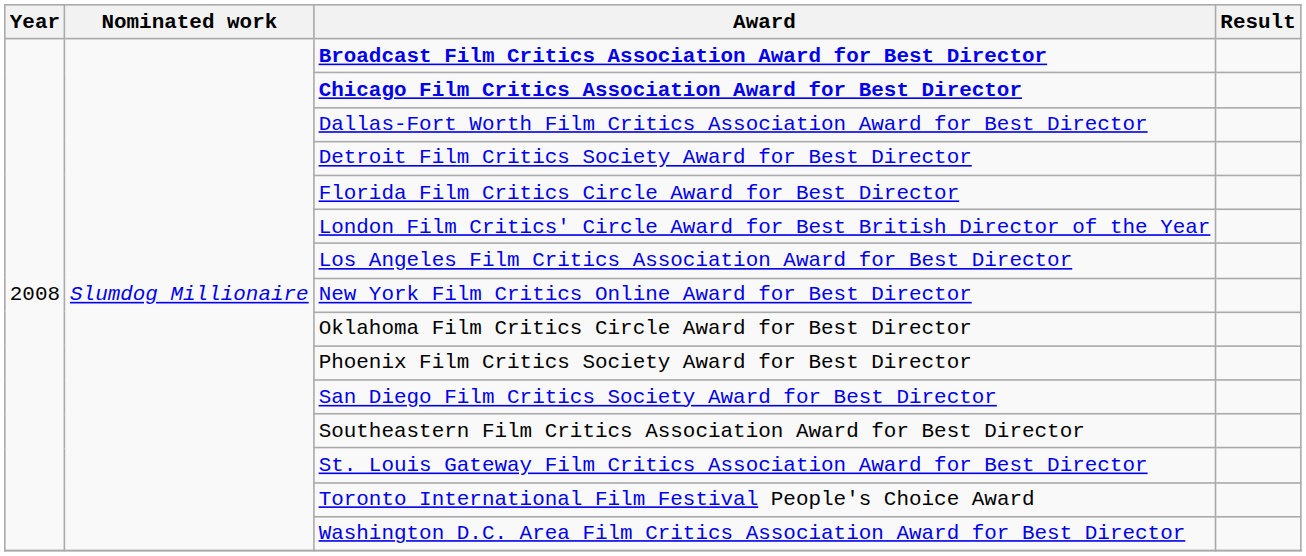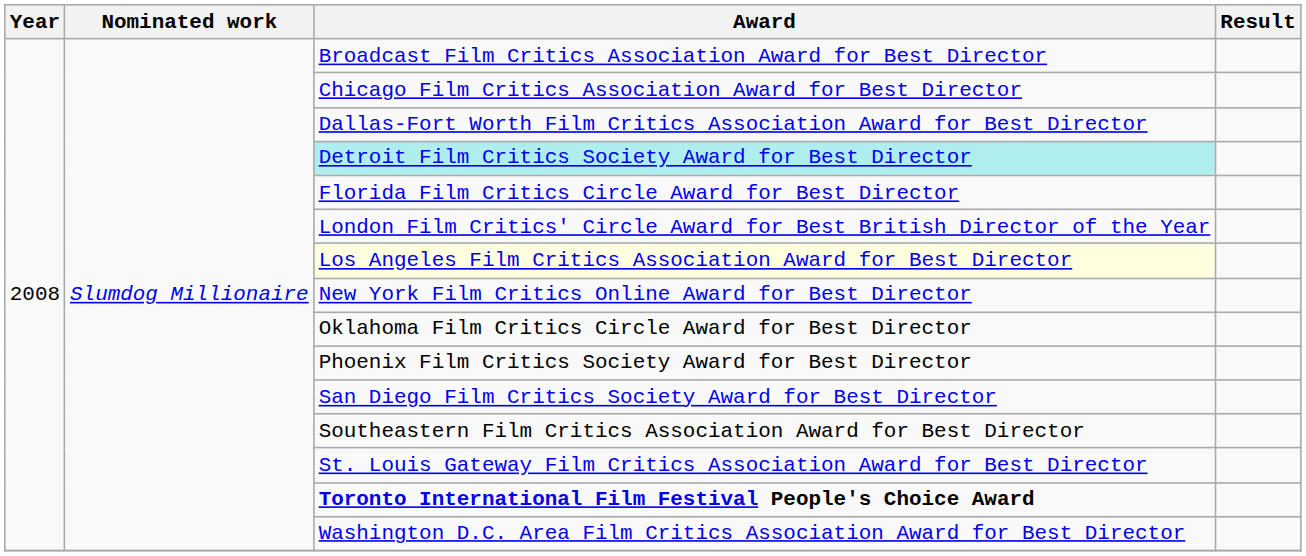Broadcast Film Critics Association Award for Best Director | Award: bold -> normal
Chicago Film Critics Association Award for Best Director | Award: bold -> normal
Detroit Film Critics Society Award for Best Director | Award: no background -> paleturquoise background
Los Angeles Film Critics Association Award for Best Director | Award: no background -> lightyellow background
Toronto International Film Festival People's Choice Award | Award: normal -> bold
